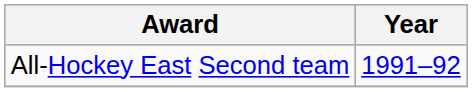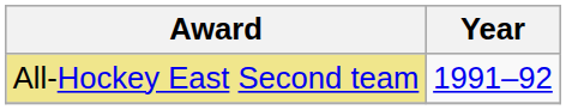row 2 | Award: no background -> khaki background
